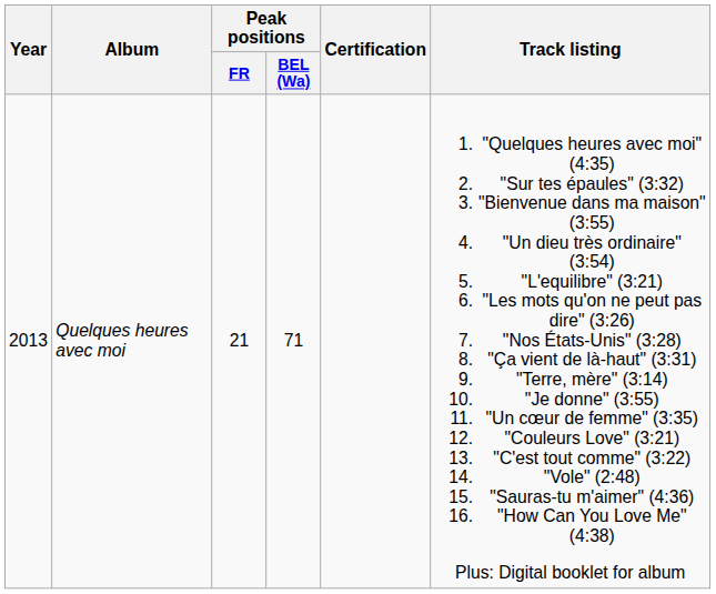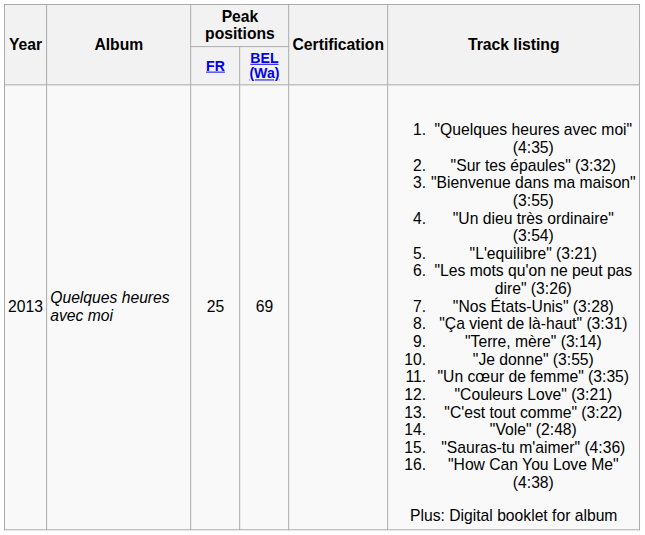Quelques heures avec moi | Peak positions / FR: 21 -> 25
Quelques heures avec moi | Peak positions / BEL (Wa): 71 -> 69
